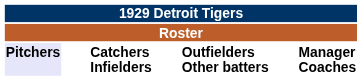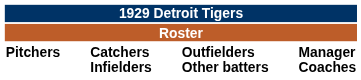Pitchers | column 1: lavender background -> no background
